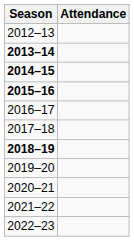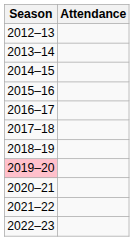2013–14 | Season: bold -> normal
2014–15 | Season: bold -> normal
2015–16 | Season: bold -> normal
2018–19 | Season: bold -> normal
2019–20 | Season: no background -> pink background
